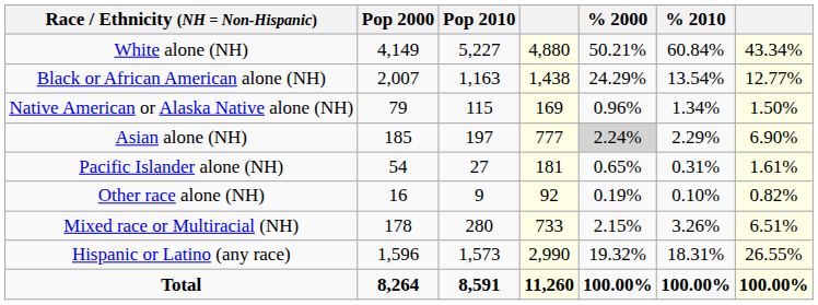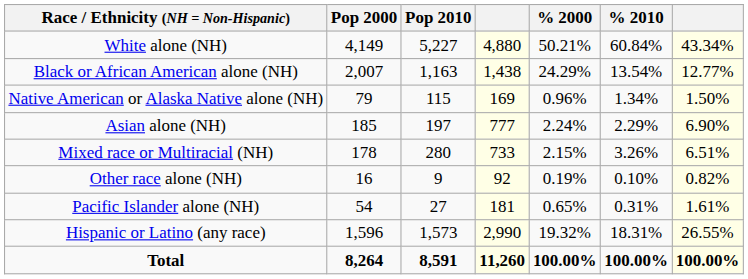Asian alone (NH) | % 2000: lightgrey background -> no background
rows swapped: Pacific Islander alone (NH) <-> Mixed race or Multiracial (NH)
